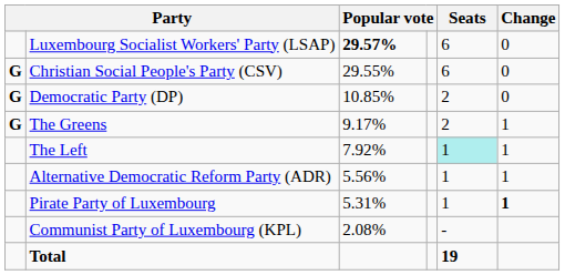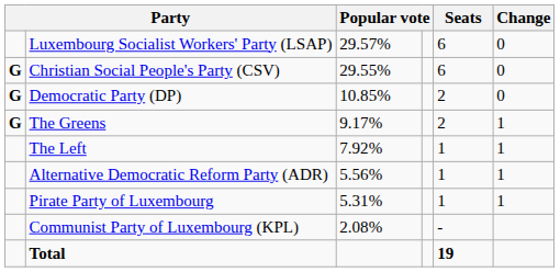Luxembourg Socialist Workers' Party (LSAP) | column 3: bold -> normal
The Left | Seats: paleturquoise background -> no background
Pirate Party of Luxembourg | Change: bold -> normal
